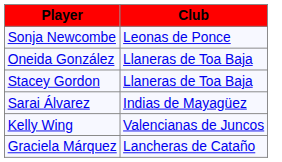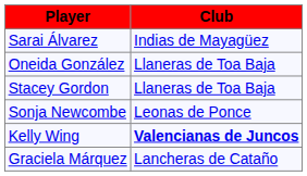rows swapped: Sarai Álvarez <-> Sonja Newcombe
Kelly Wing | Club: normal -> bold
